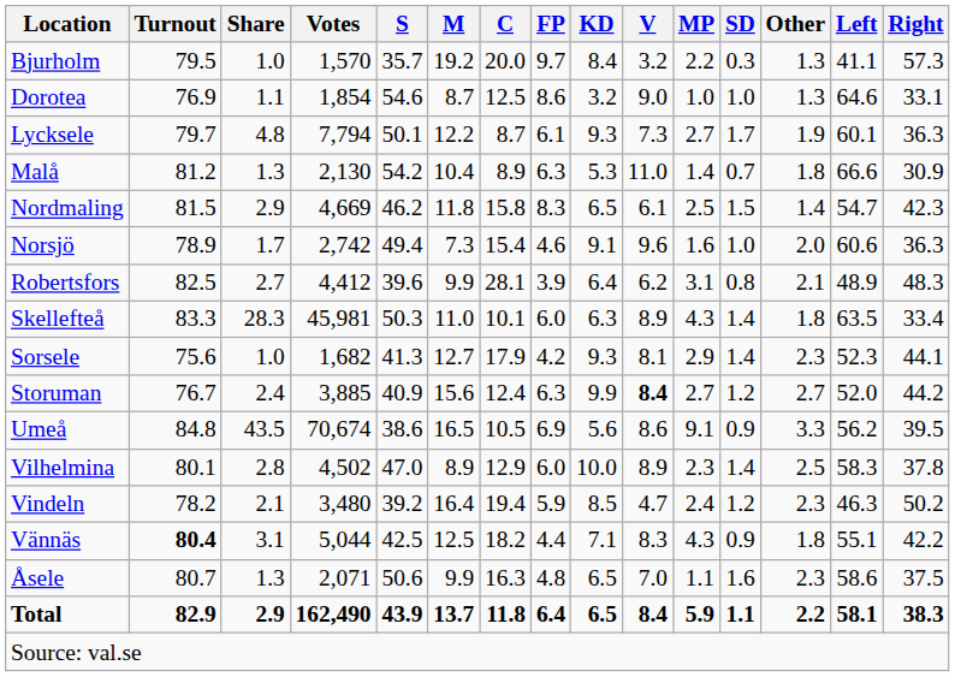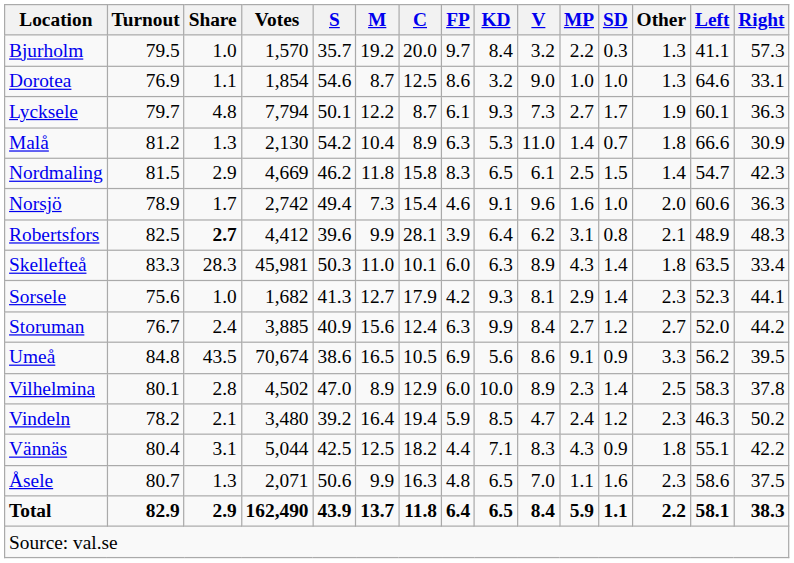Robertsfors | Share: normal -> bold
Storuman | V: bold -> normal
Vännäs | Turnout: bold -> normal
